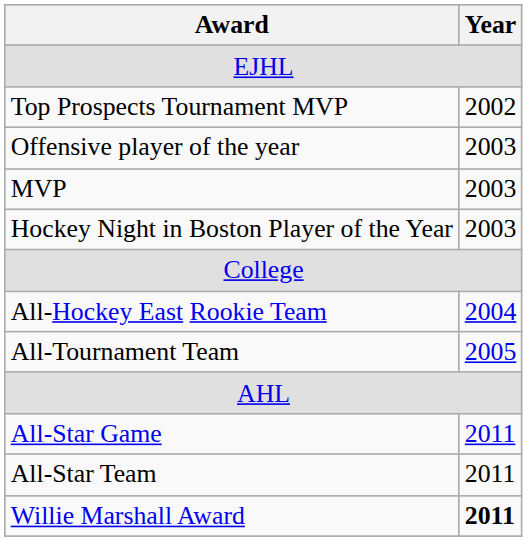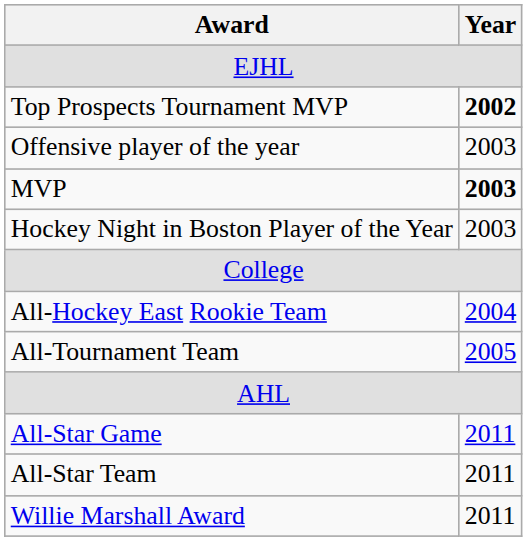Top Prospects Tournament MVP | Year: normal -> bold
MVP | Year: normal -> bold
Willie Marshall Award | Year: bold -> normal
